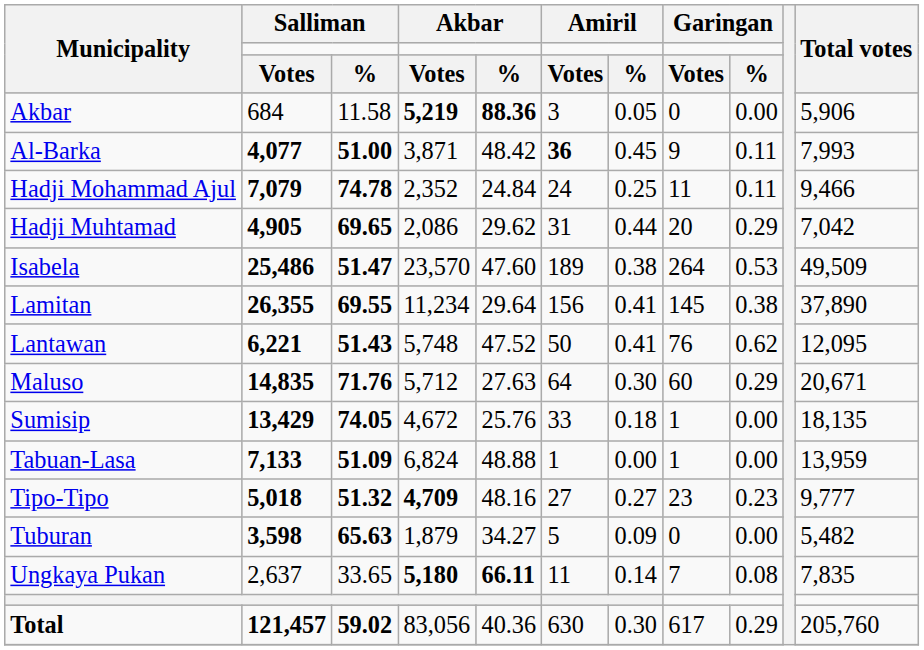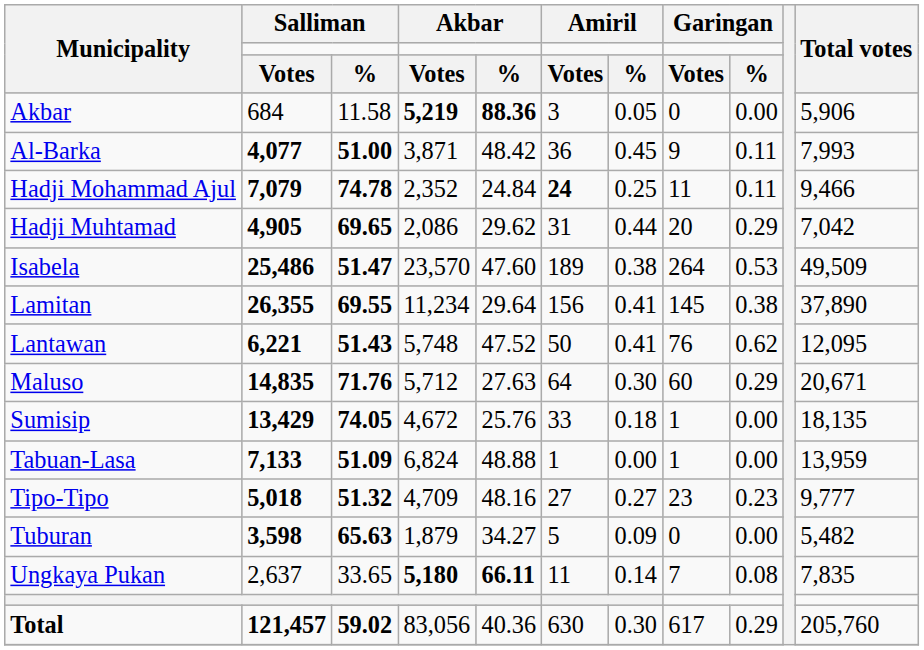Al-Barka | column 6: bold -> normal
Hadji Mohammad Ajul | column 6: normal -> bold
Tipo-Tipo | column 4: bold -> normal
